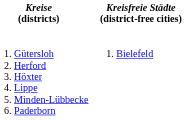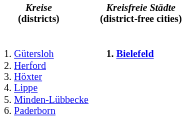Gütersloh Herford Höxter Lippe Minden-Lübbecke Paderborn | Kreisfreie Städte (district-free cities): normal -> bold
